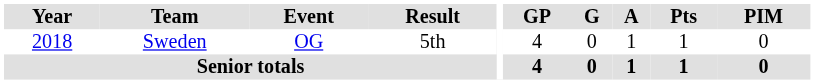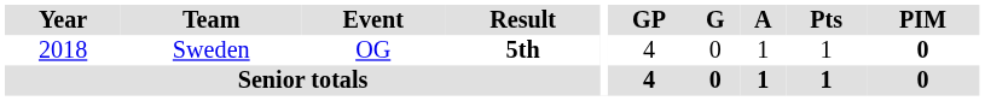Sweden | Result: normal -> bold
Sweden | PIM: normal -> bold
